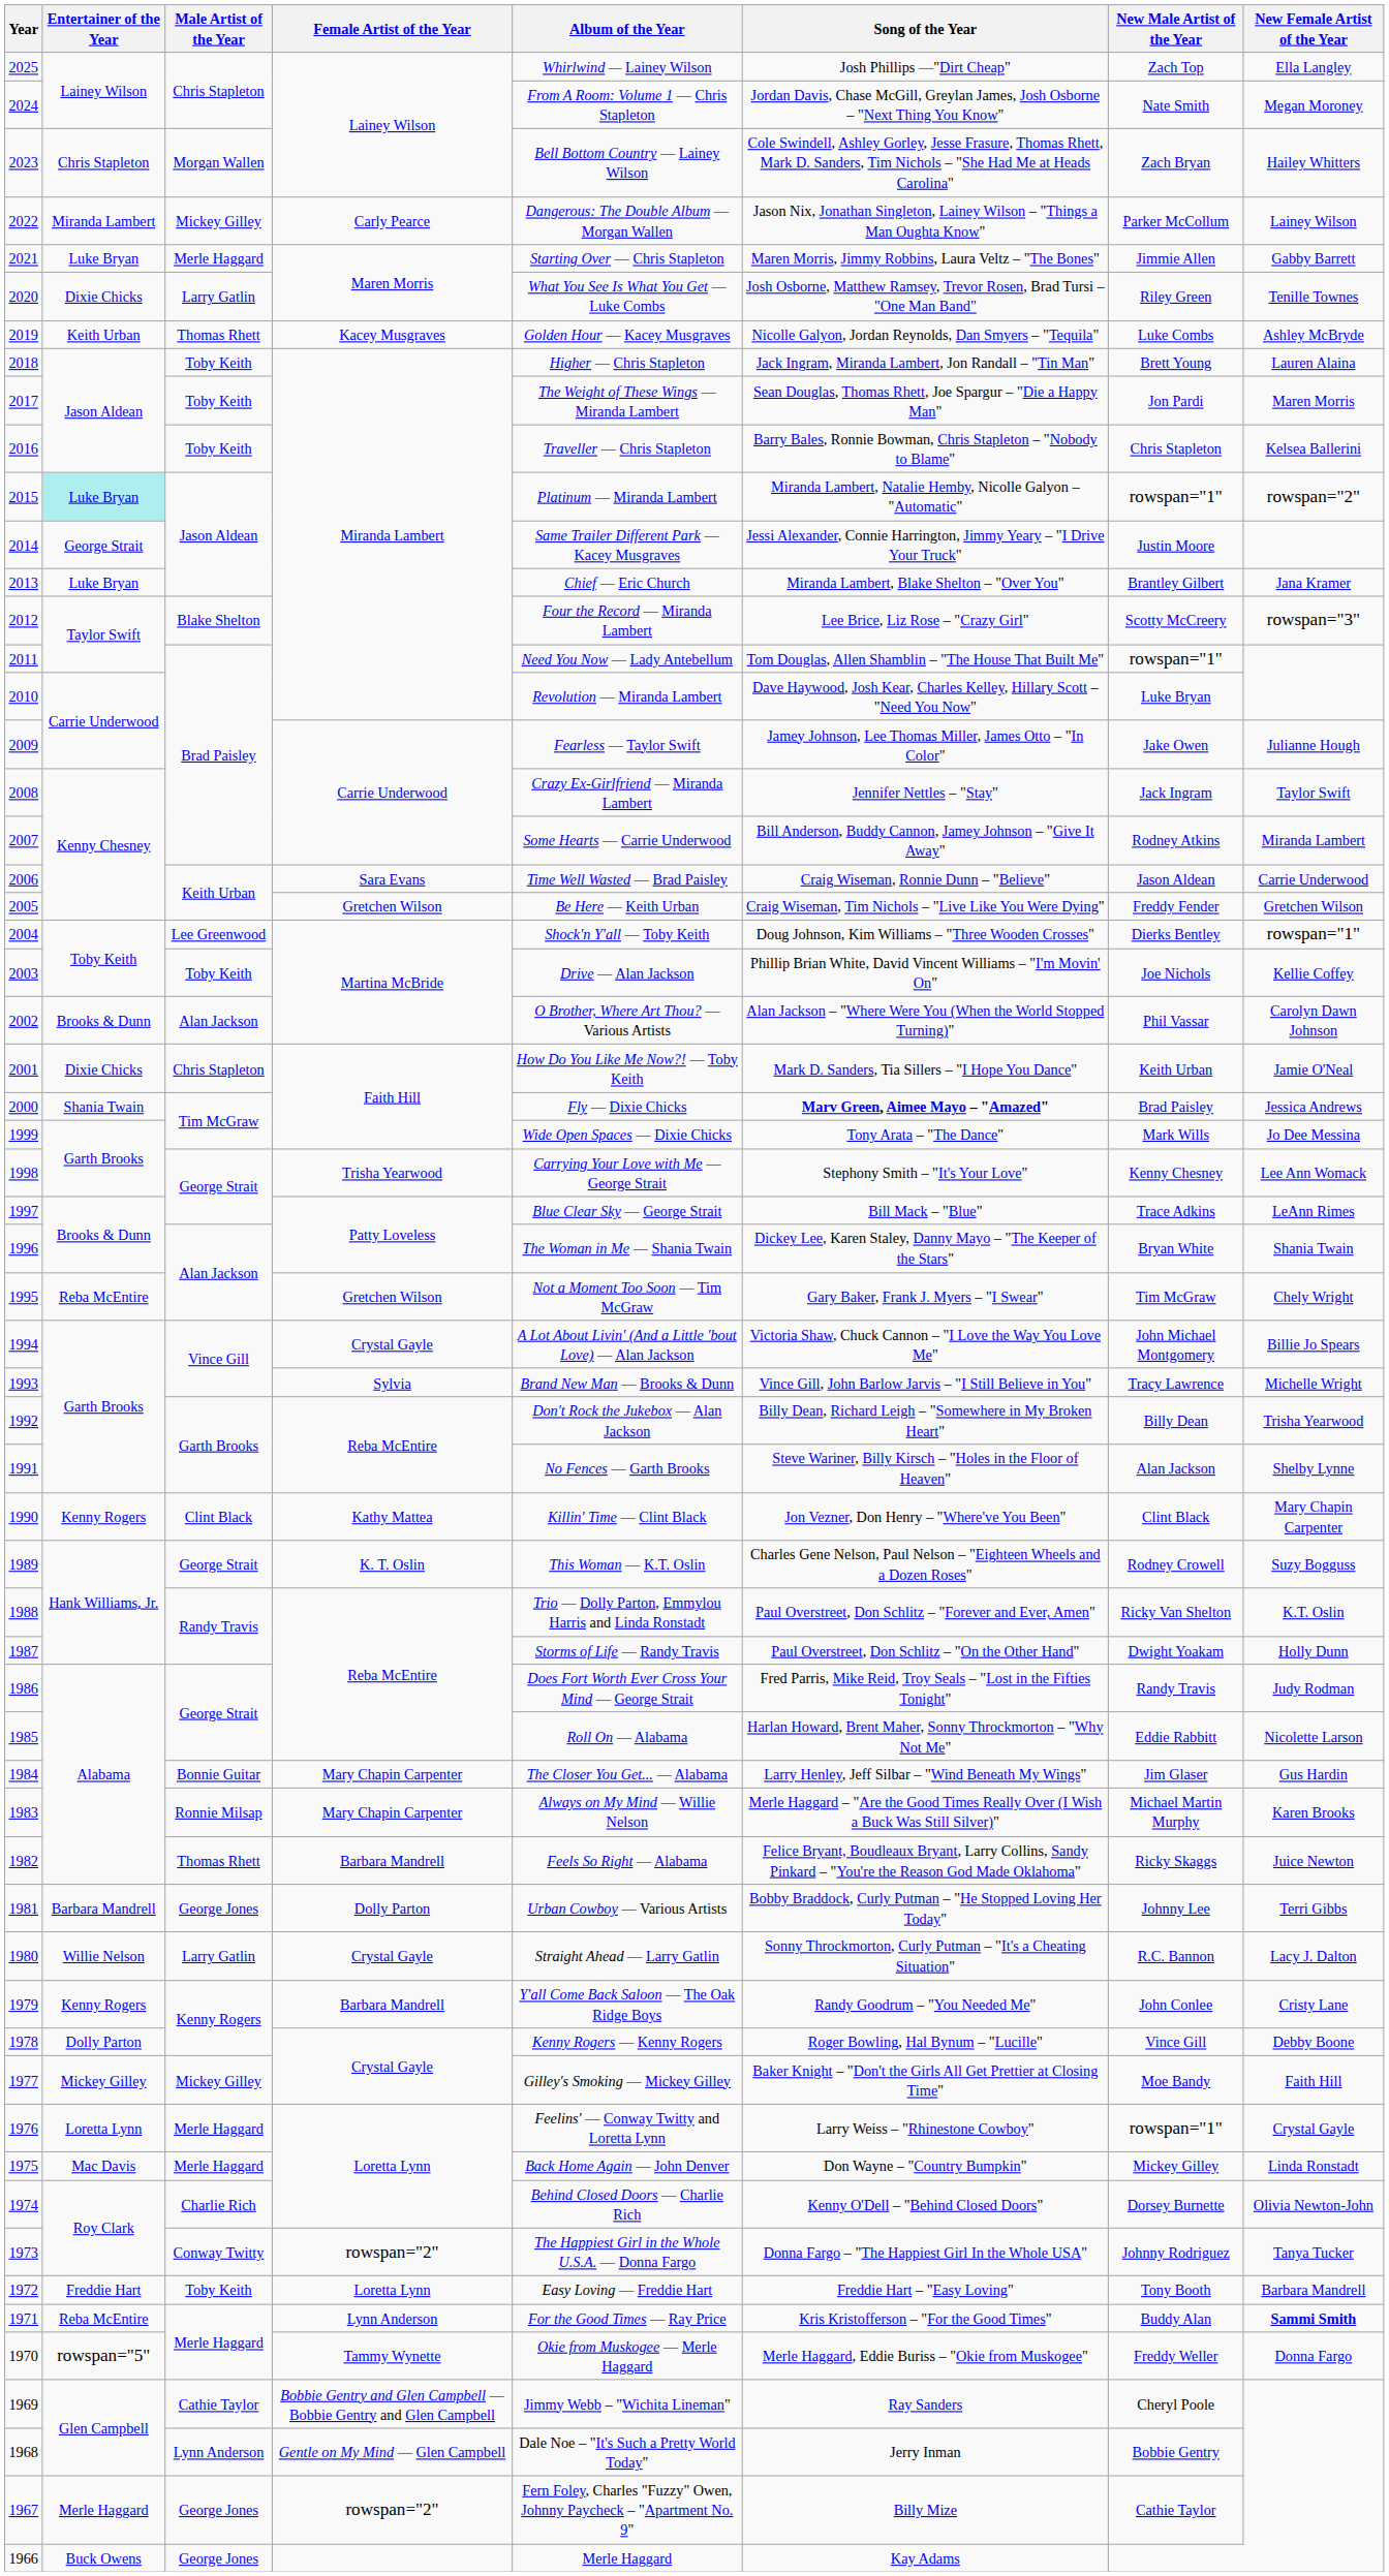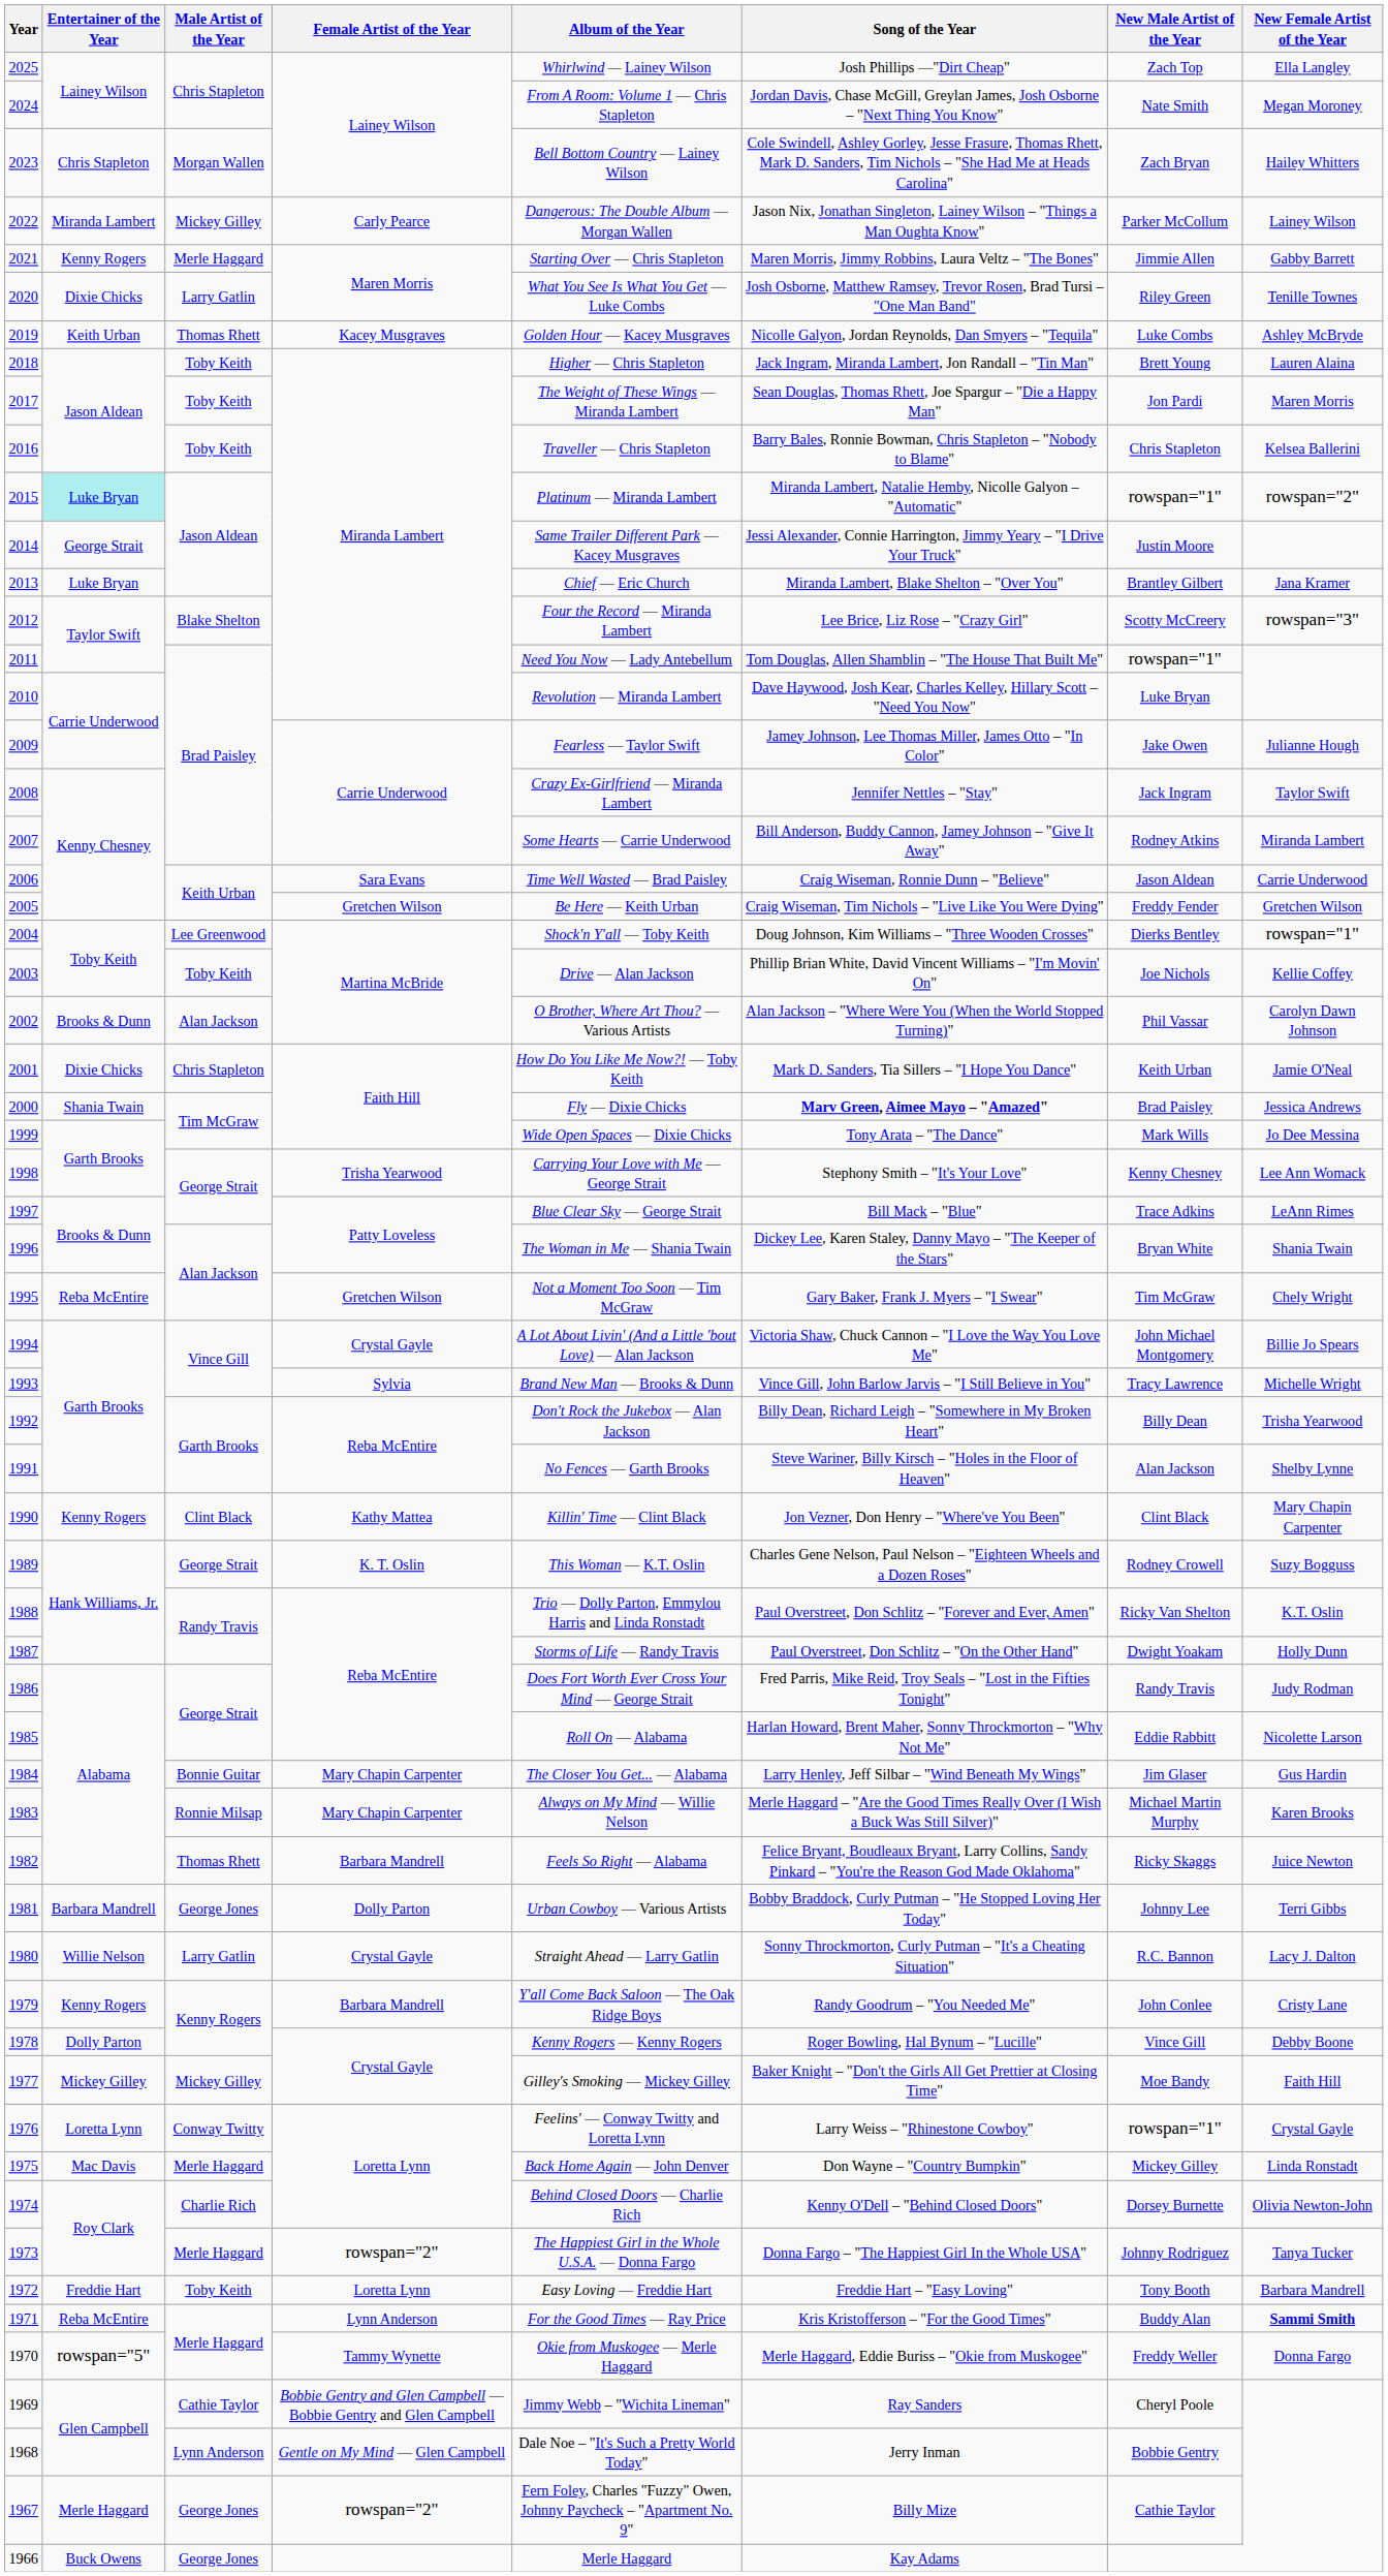2021 | Entertainer of the Year: Luke Bryan -> Kenny Rogers
1976 | Male Artist of the Year: Merle Haggard -> Conway Twitty
1973 | Male Artist of the Year: Conway Twitty -> Merle Haggard
